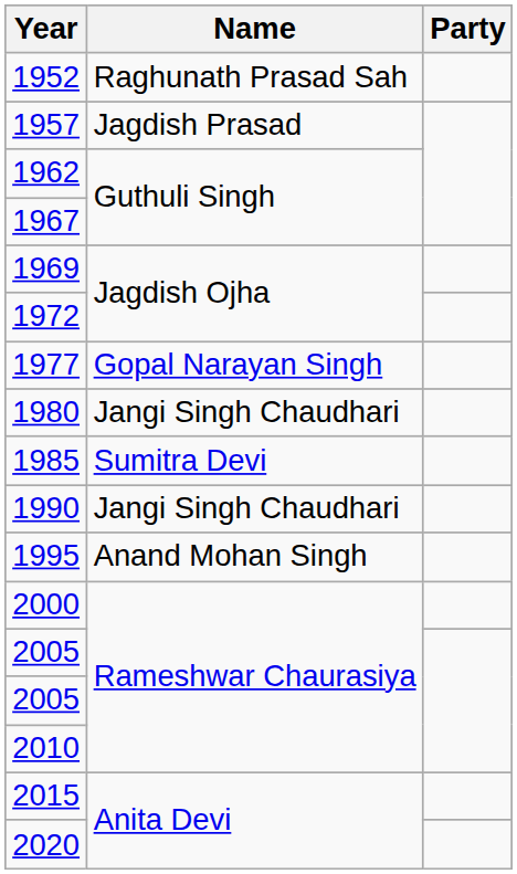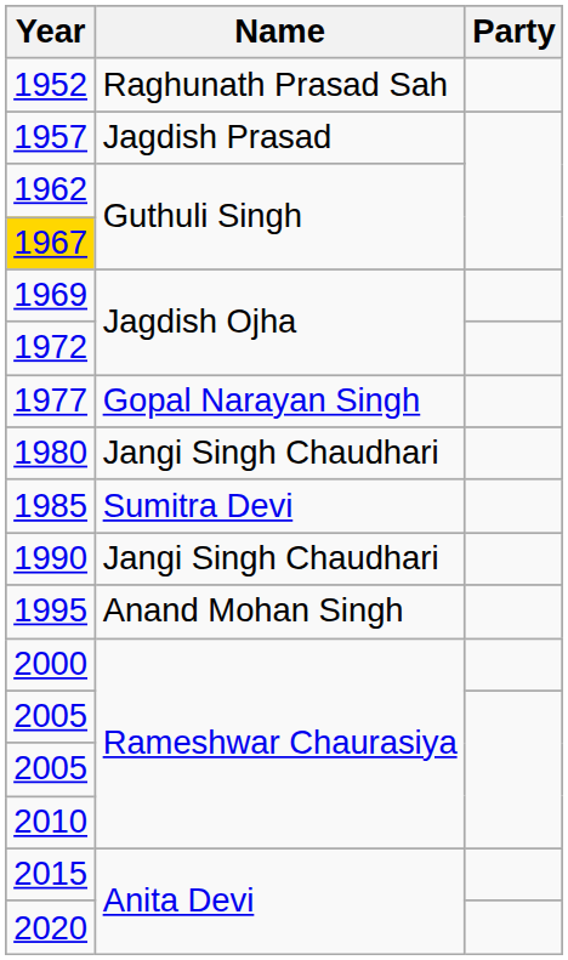1967 | Year: no background -> gold background
